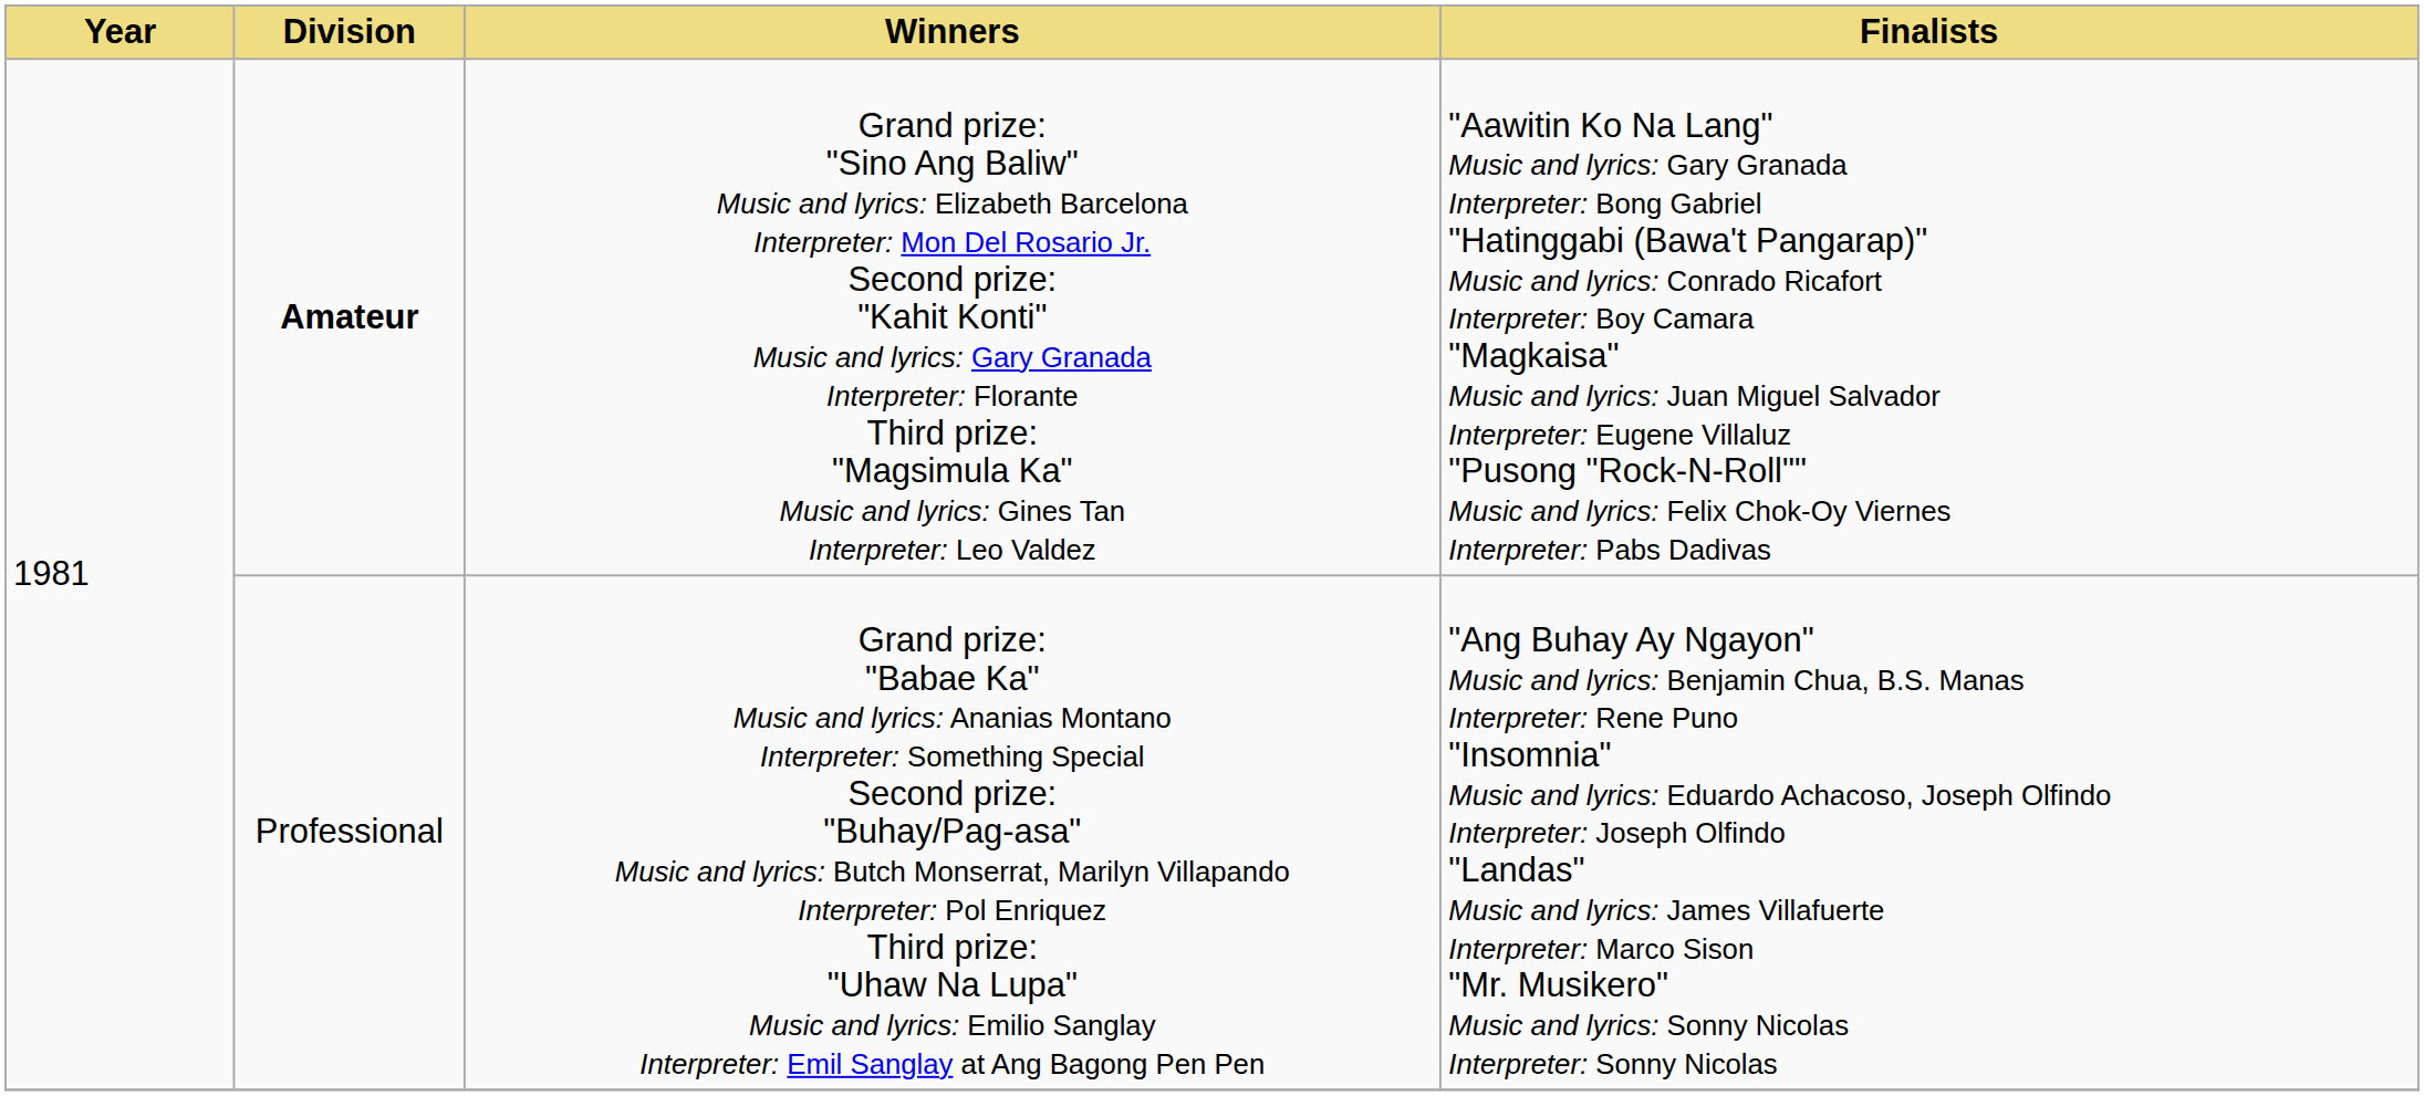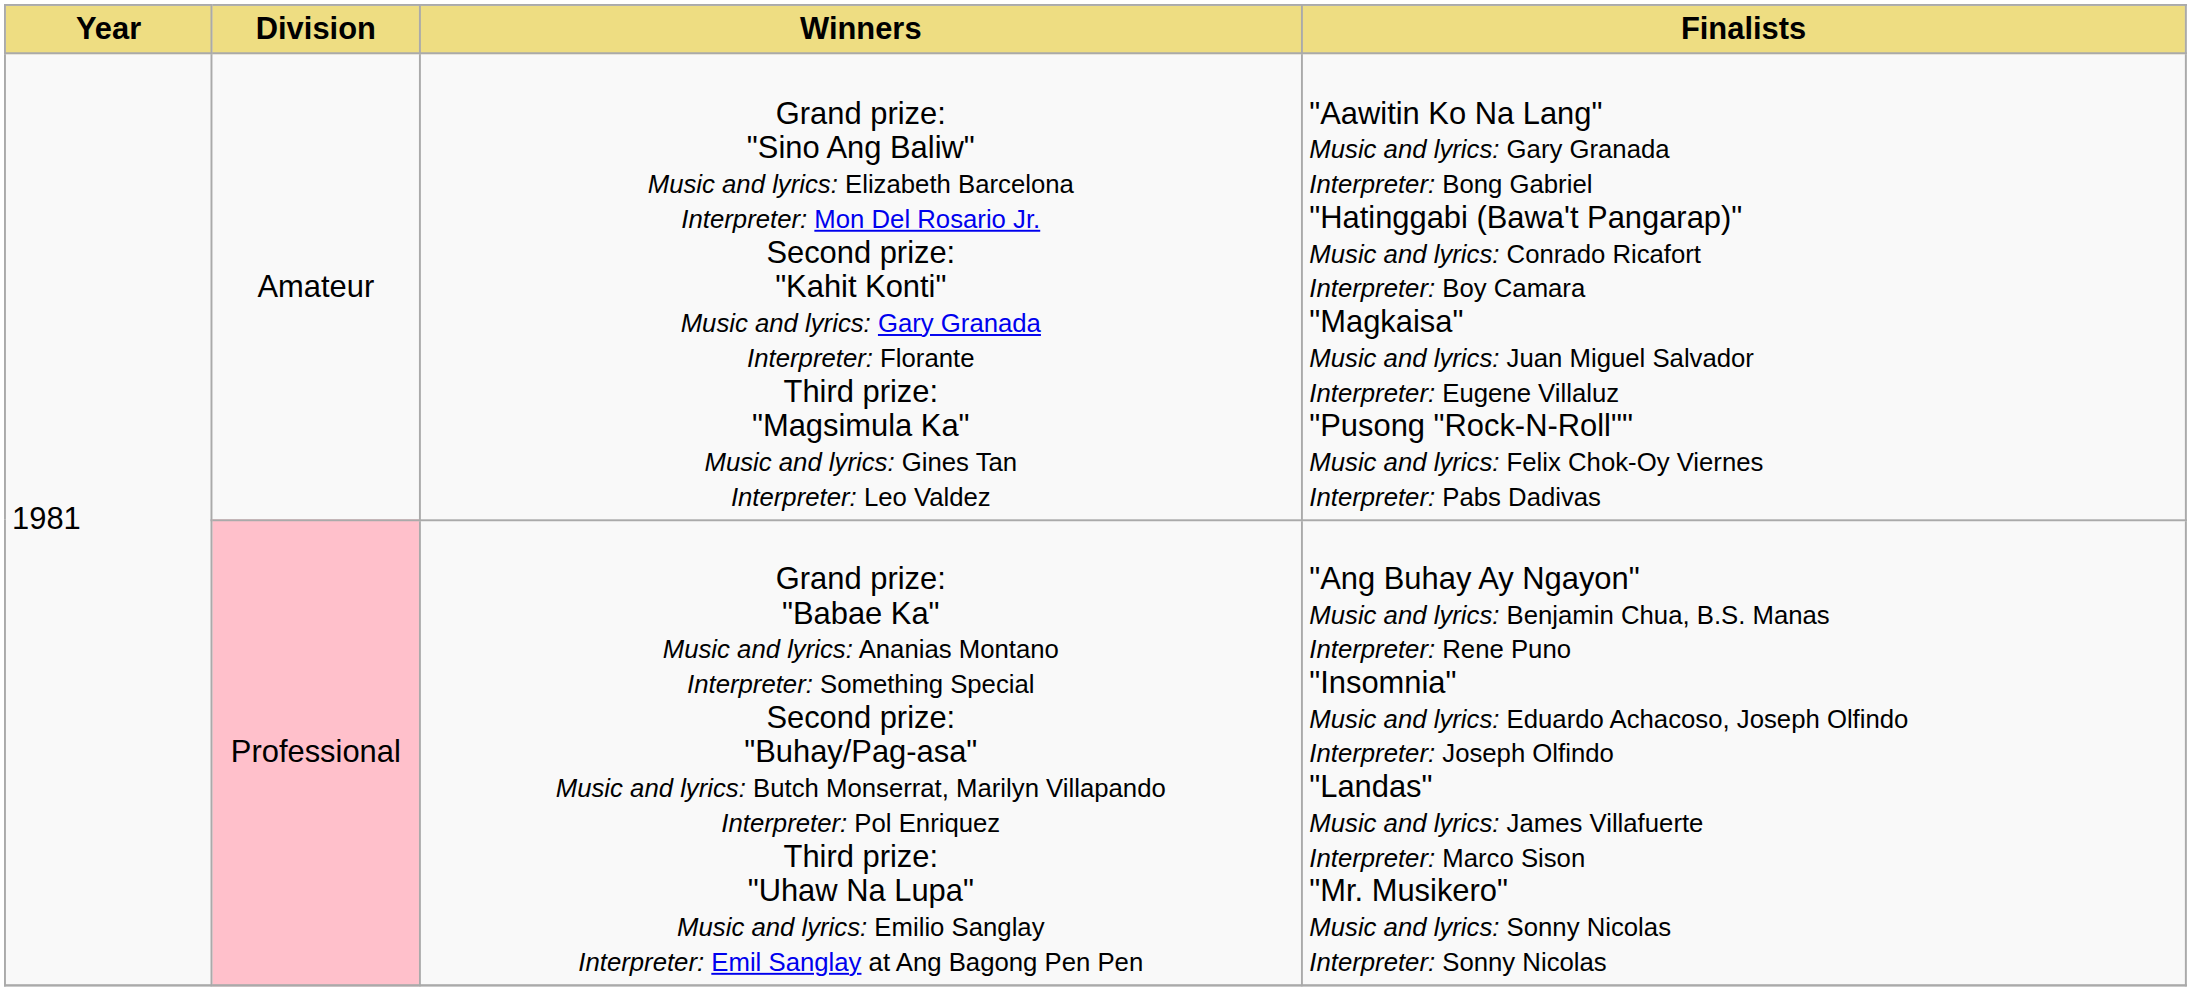Amateur | Division: bold -> normal
Professional | Division: no background -> pink background
